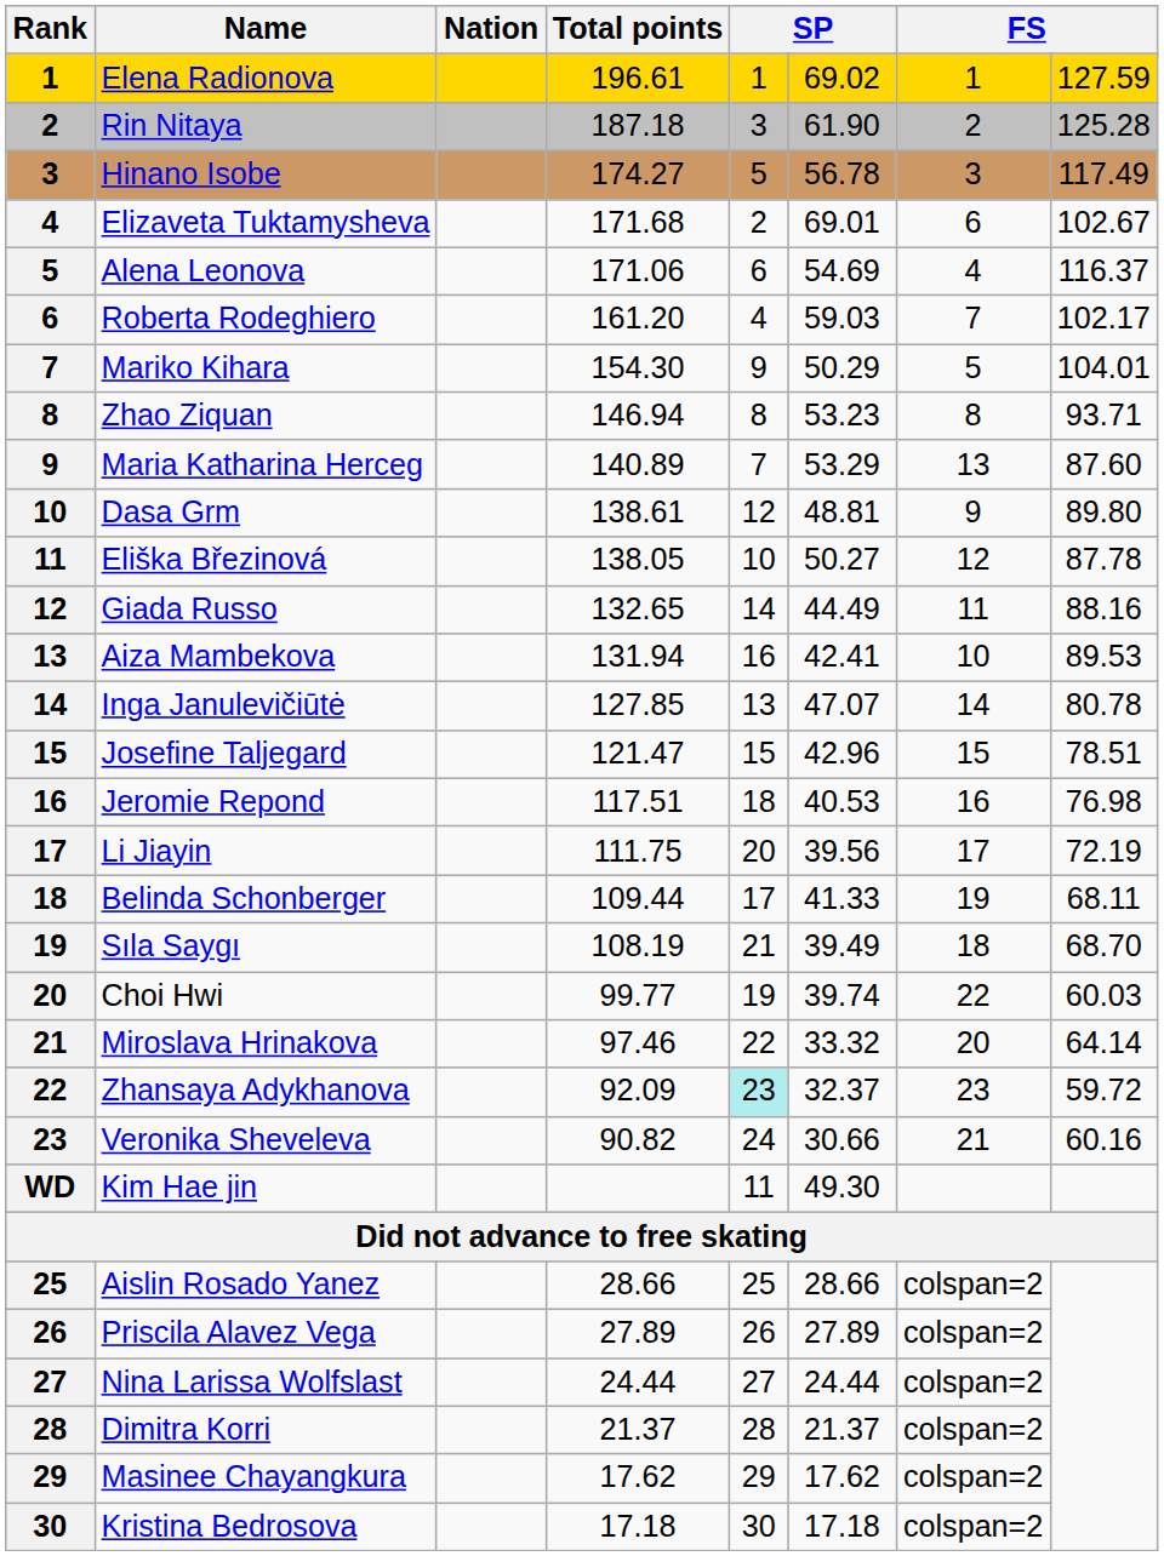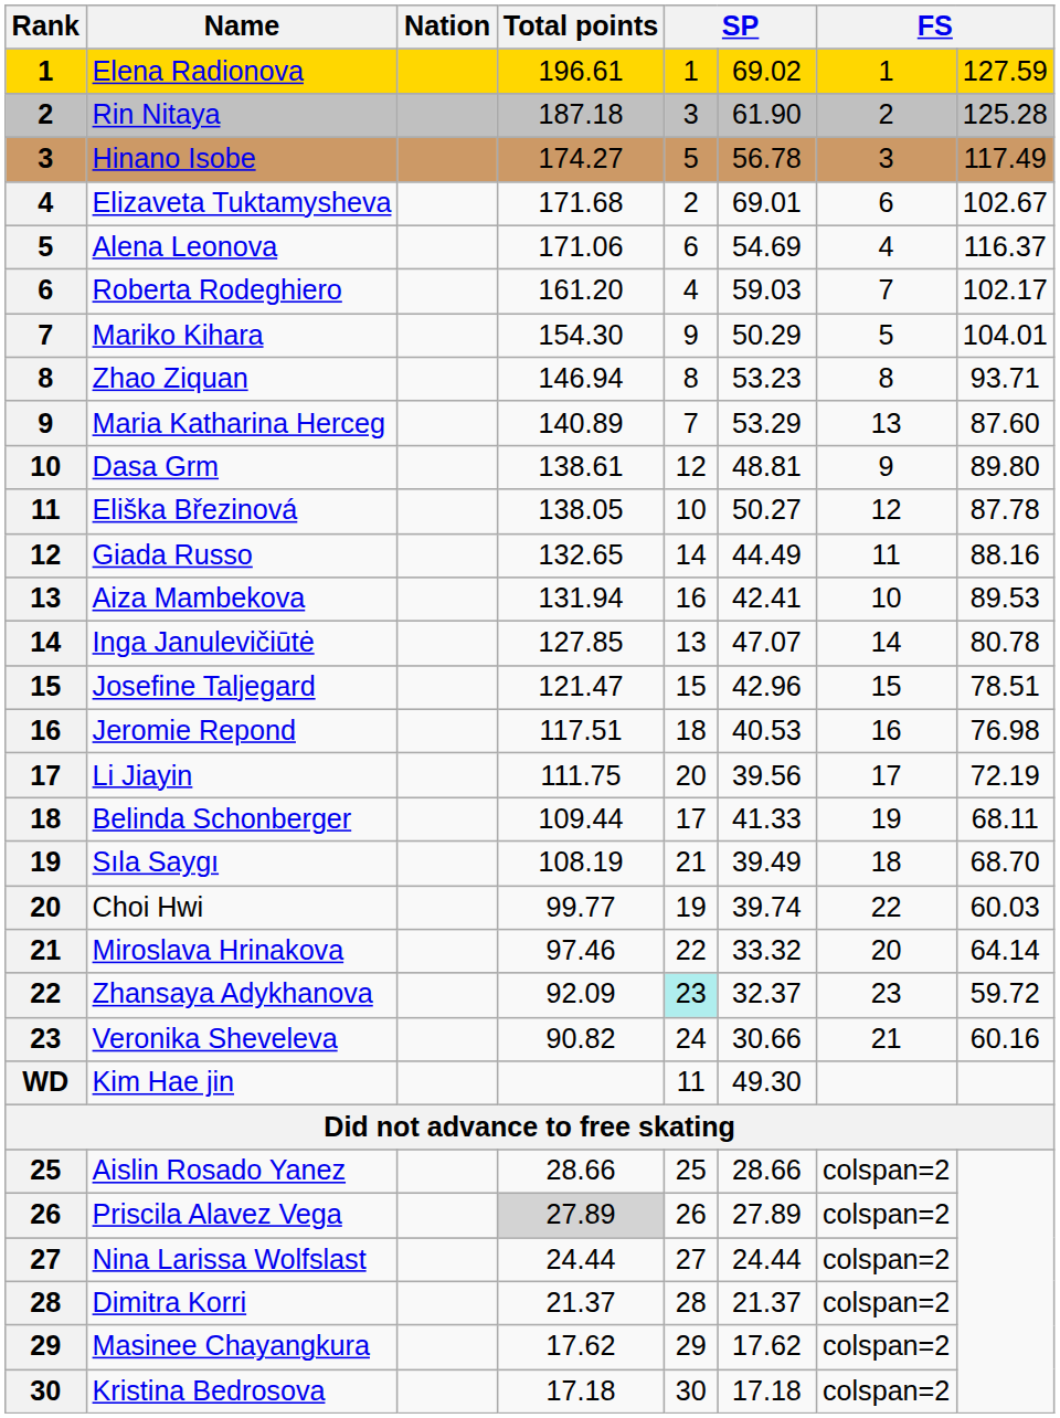Priscila Alavez Vega | Total points: no background -> lightgrey background
